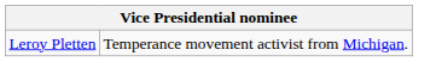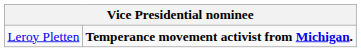Leroy Pletten | column 2: normal -> bold
